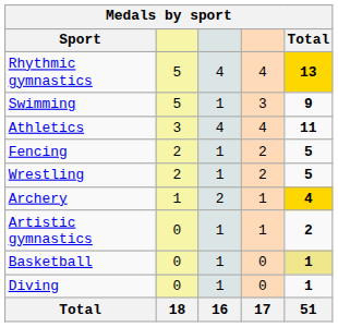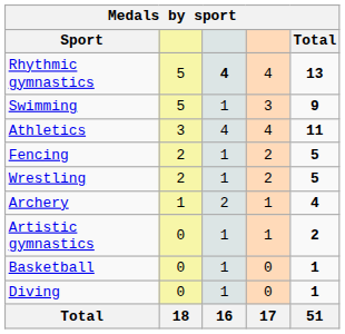Rhythmic gymnastics | column 3: normal -> bold
Rhythmic gymnastics | Total: gold background -> no background
Archery | Total: gold background -> no background
Basketball | Total: khaki background -> no background
